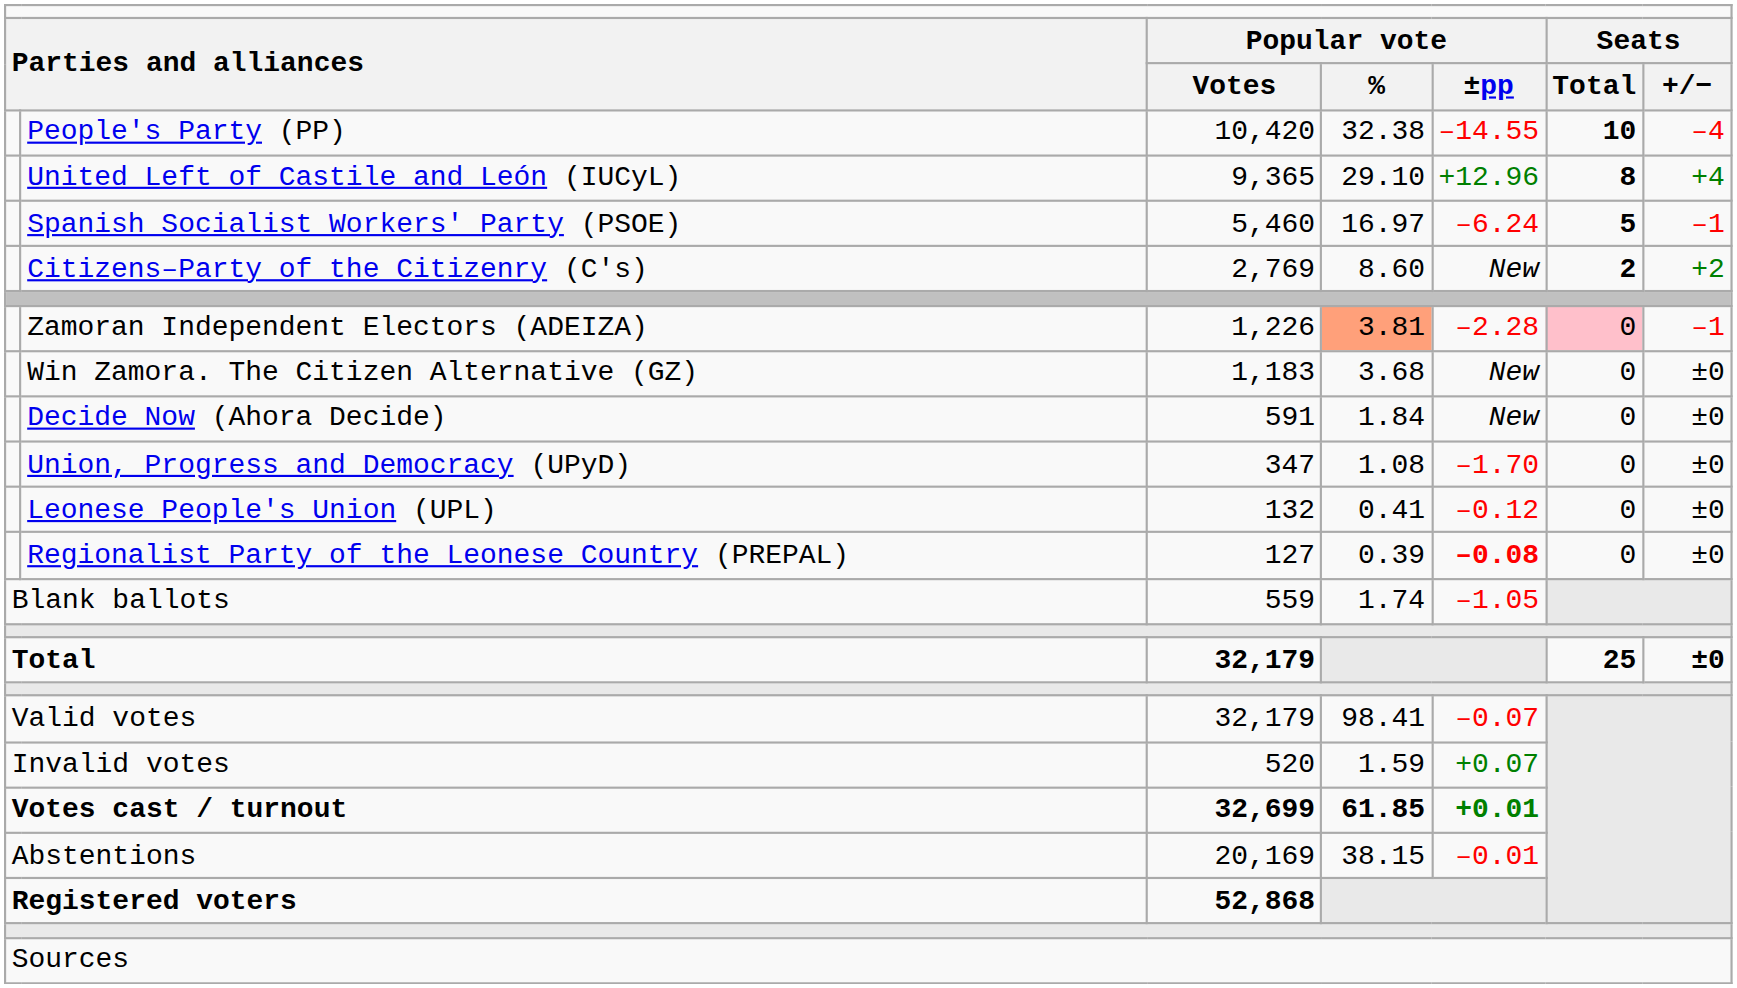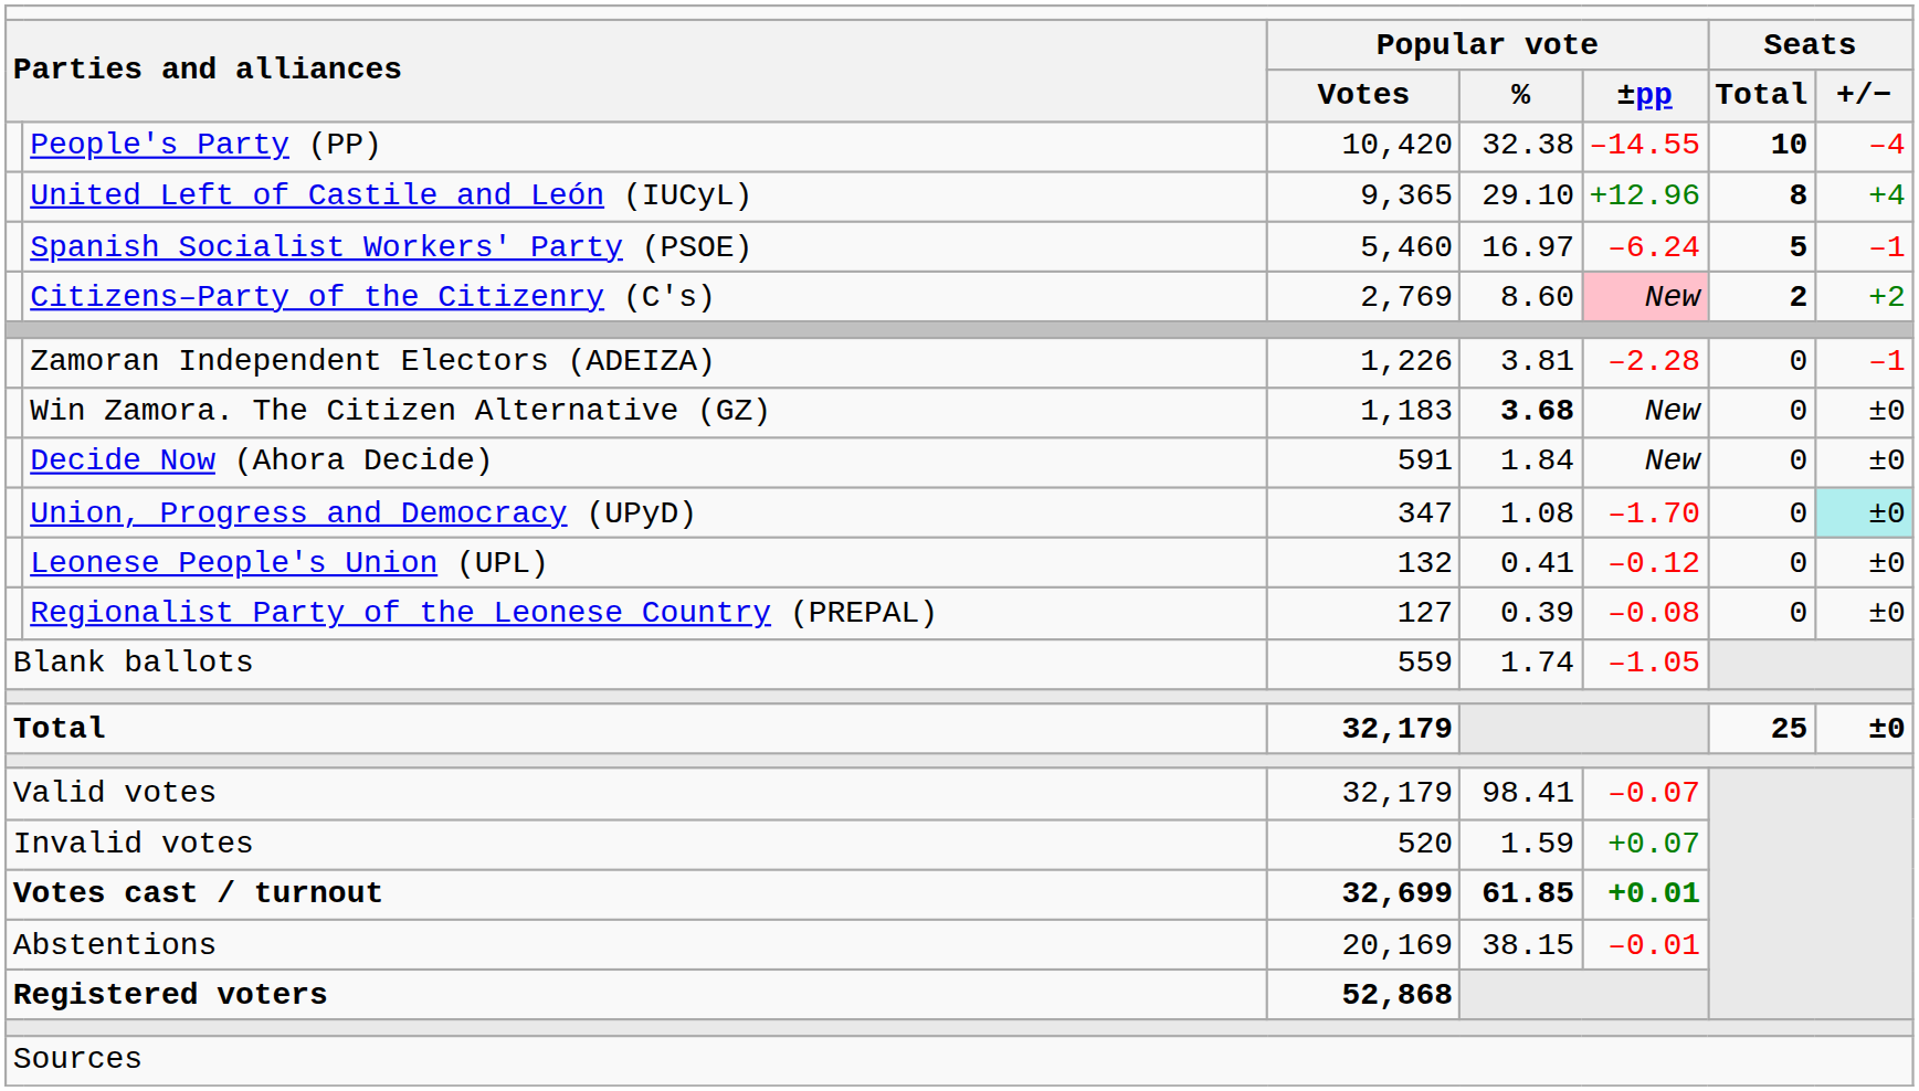Citizens–Party of the Citizenry (C's) | column 5: no background -> pink background
Zamoran Independent Electors (ADEIZA) | column 4: lightsalmon background -> no background
Zamoran Independent Electors (ADEIZA) | column 6: pink background -> no background
Win Zamora. The Citizen Alternative (GZ) | column 4: normal -> bold
Union, Progress and Democracy (UPyD) | column 7: no background -> paleturquoise background
Regionalist Party of the Leonese Country (PREPAL) | column 5: bold -> normal
